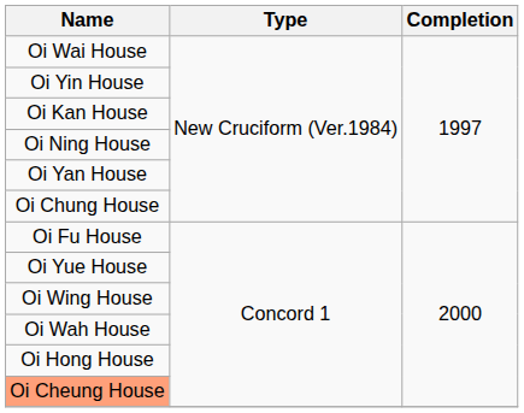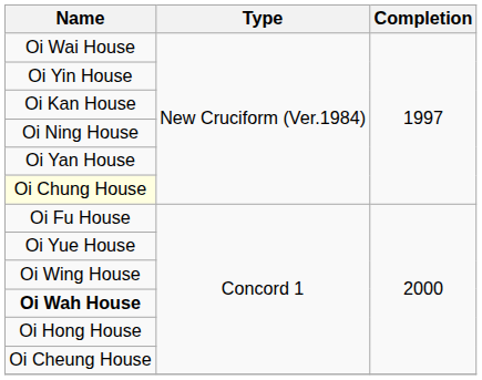Oi Chung House | Name: no background -> lightyellow background
Oi Wah House | Name: normal -> bold
Oi Cheung House | Name: lightsalmon background -> no background
